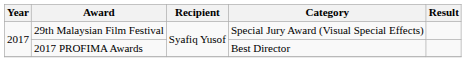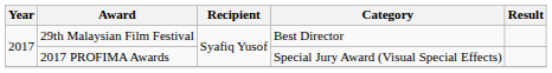29th Malaysian Film Festival | Category: Special Jury Award (Visual Special Effects) -> Best Director
2017 PROFIMA Awards | Category: Best Director -> Special Jury Award (Visual Special Effects)
